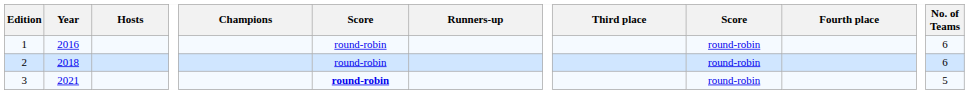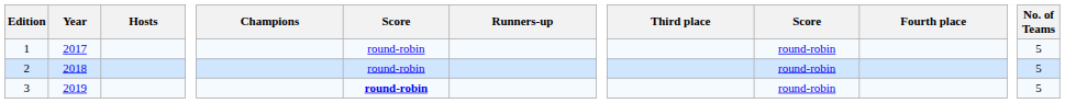1 | Year: 2016 -> 2017
1 | No. of Teams: 6 -> 5
2 | No. of Teams: 6 -> 5
3 | Year: 2021 -> 2019
